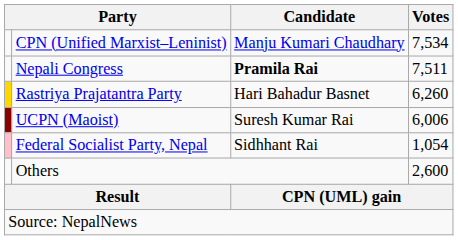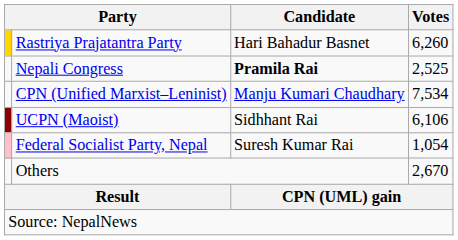rows swapped: CPN (Unified Marxist–Leninist) <-> Rastriya Prajatantra Party
Nepali Congress | Votes: 7,511 -> 2,525
UCPN (Maoist) | Candidate: Suresh Kumar Rai -> Sidhhant Rai
UCPN (Maoist) | Votes: 6,006 -> 6,106
Federal Socialist Party, Nepal | Candidate: Sidhhant Rai -> Suresh Kumar Rai
Others | Votes: 2,600 -> 2,670
